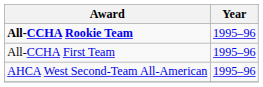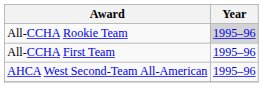row 2 | Award: bold -> normal
row 2 | Year: no background -> lightgrey background
